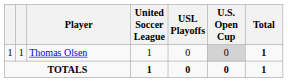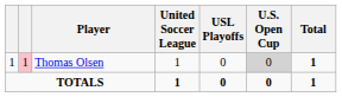row 2 | column 2: no background -> pink background
